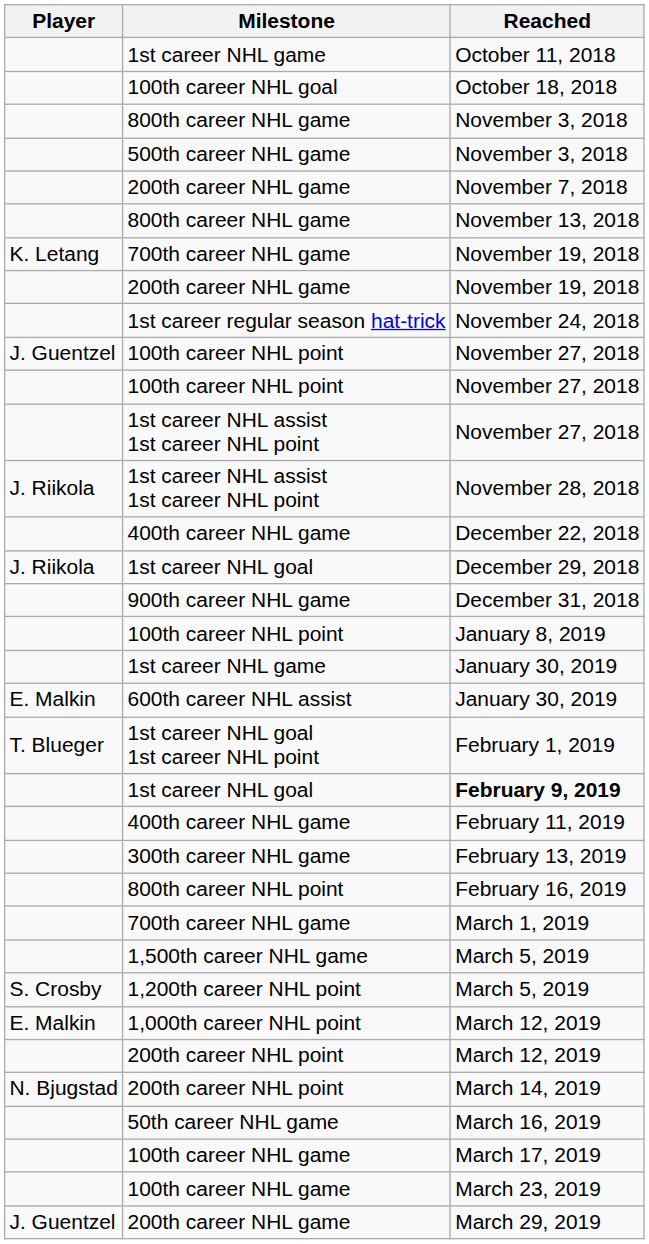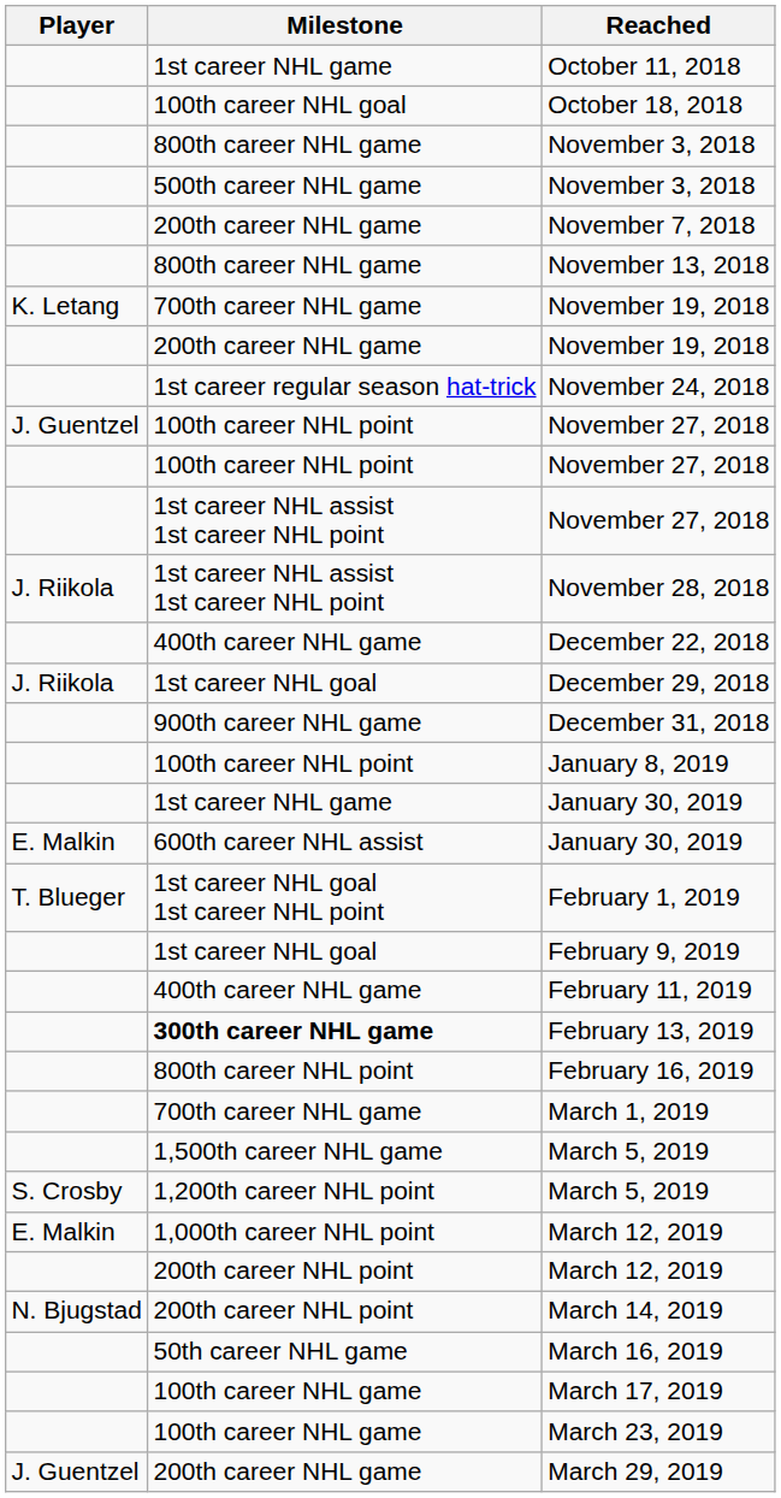row 22 | Reached: bold -> normal
row 24 | Milestone: normal -> bold
